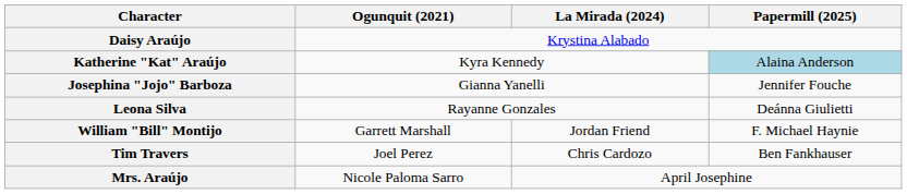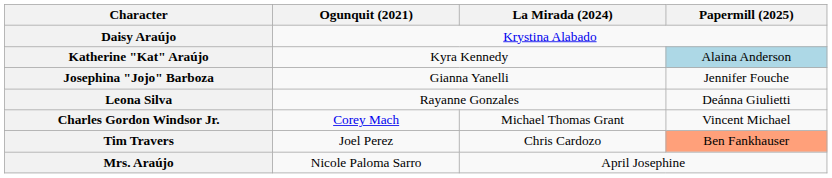+ row: Charles Gordon Windsor Jr. | Corey Mach | Michael Thomas Grant | Vincent Michael
- row: William "Bill" Montijo | Garrett Marshall | Jordan Friend | F. Michael Haynie
Tim Travers | Papermill (2025): no background -> lightsalmon background
